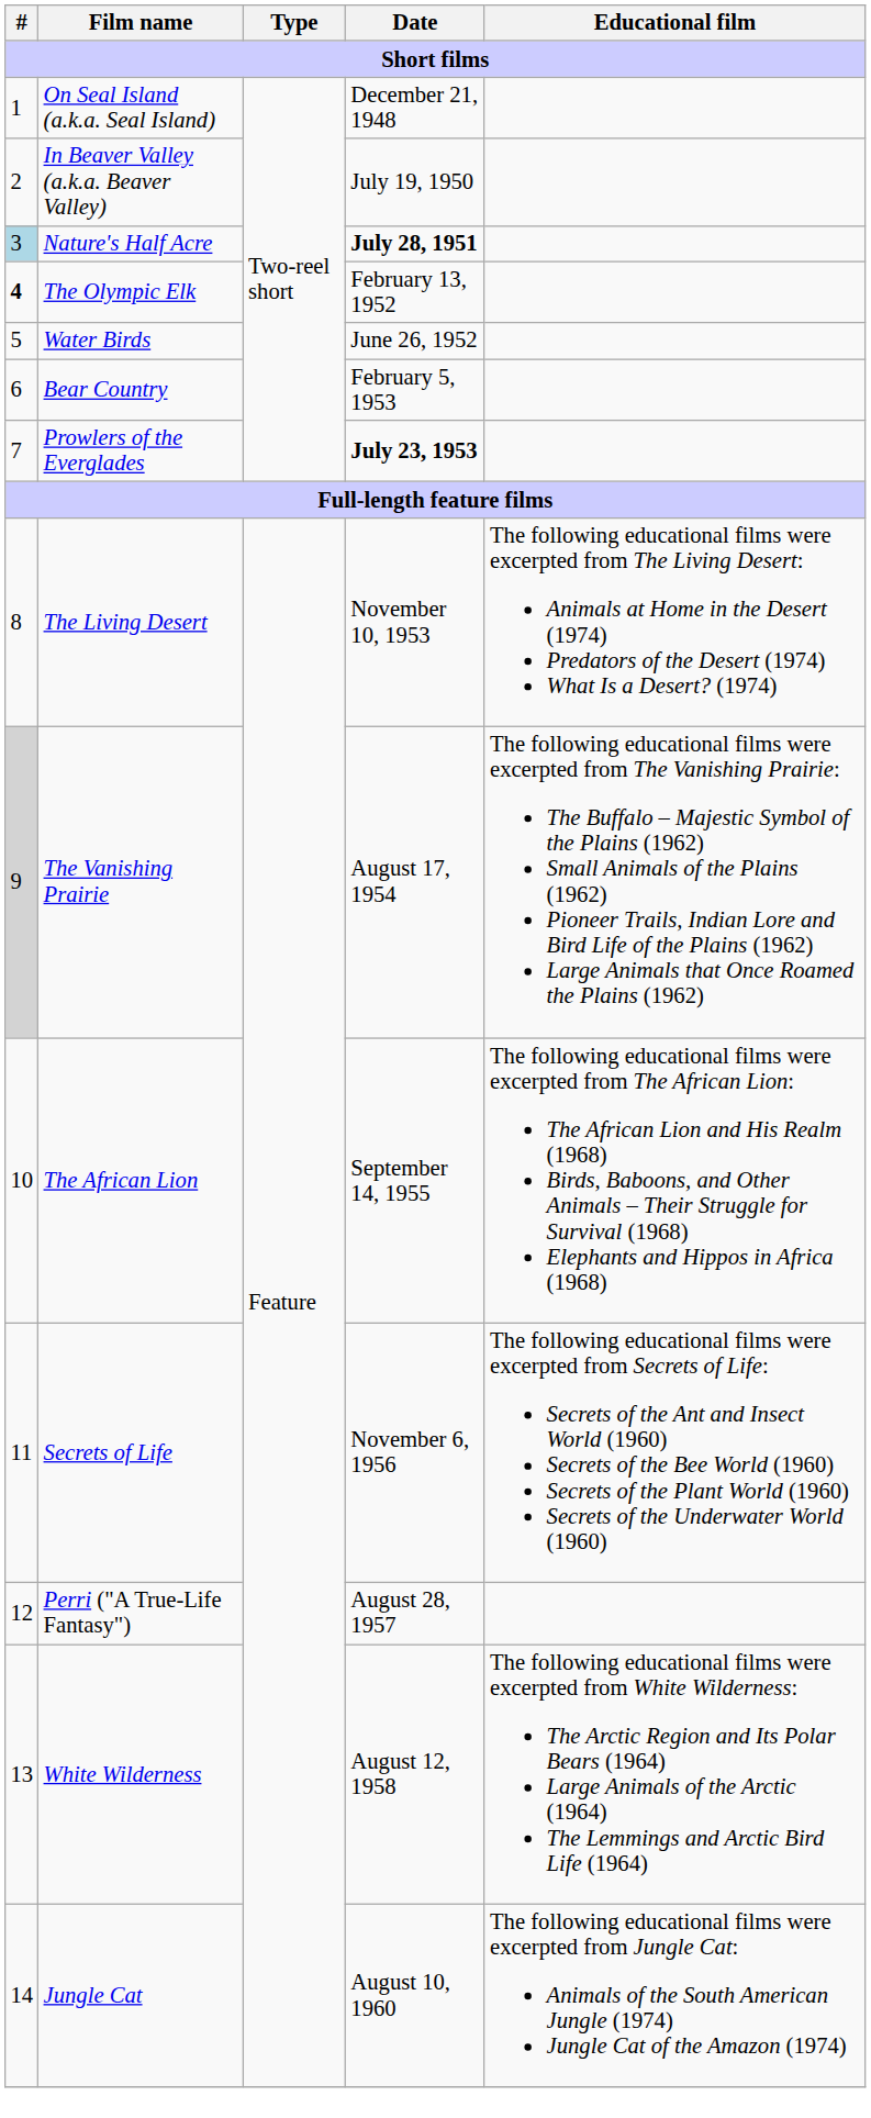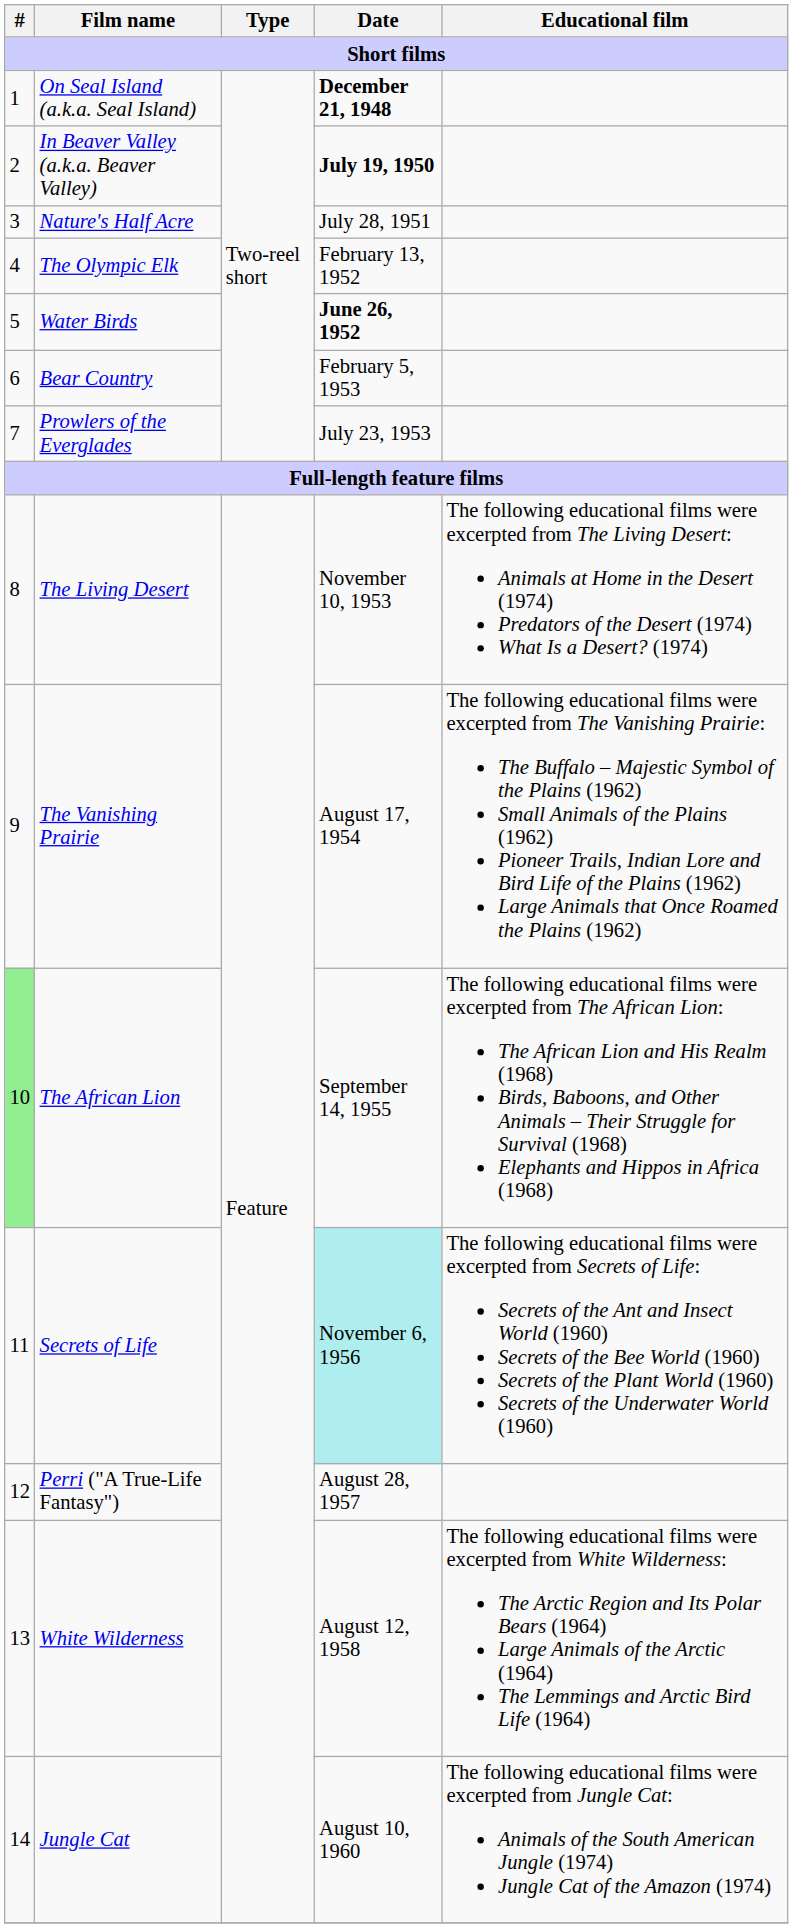On Seal Island (a.k.a. Seal Island) | Date: normal -> bold
In Beaver Valley (a.k.a. Beaver Valley) | Date: normal -> bold
Nature's Half Acre | #: lightblue background -> no background
Nature's Half Acre | Date: bold -> normal
The Olympic Elk | #: bold -> normal
Water Birds | Date: normal -> bold
Prowlers of the Everglades | Date: bold -> normal
The Vanishing Prairie | #: lightgrey background -> no background
The African Lion | #: no background -> lightgreen background
Secrets of Life | Date: no background -> paleturquoise background
